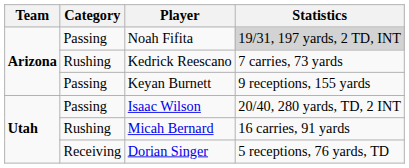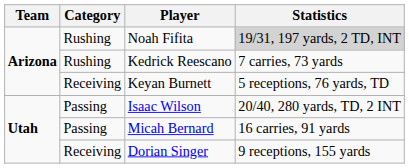Noah Fifita | Category: Passing -> Rushing
Keyan Burnett | Category: Passing -> Receiving
Keyan Burnett | Statistics: 9 receptions, 155 yards -> 5 receptions, 76 yards, TD
Micah Bernard | Category: Rushing -> Passing
Dorian Singer | Statistics: 5 receptions, 76 yards, TD -> 9 receptions, 155 yards
